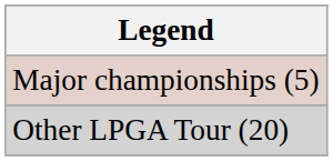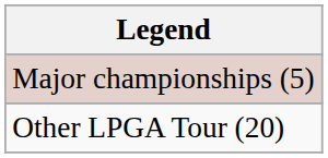row 3 | column 1: lightgrey background -> no background
